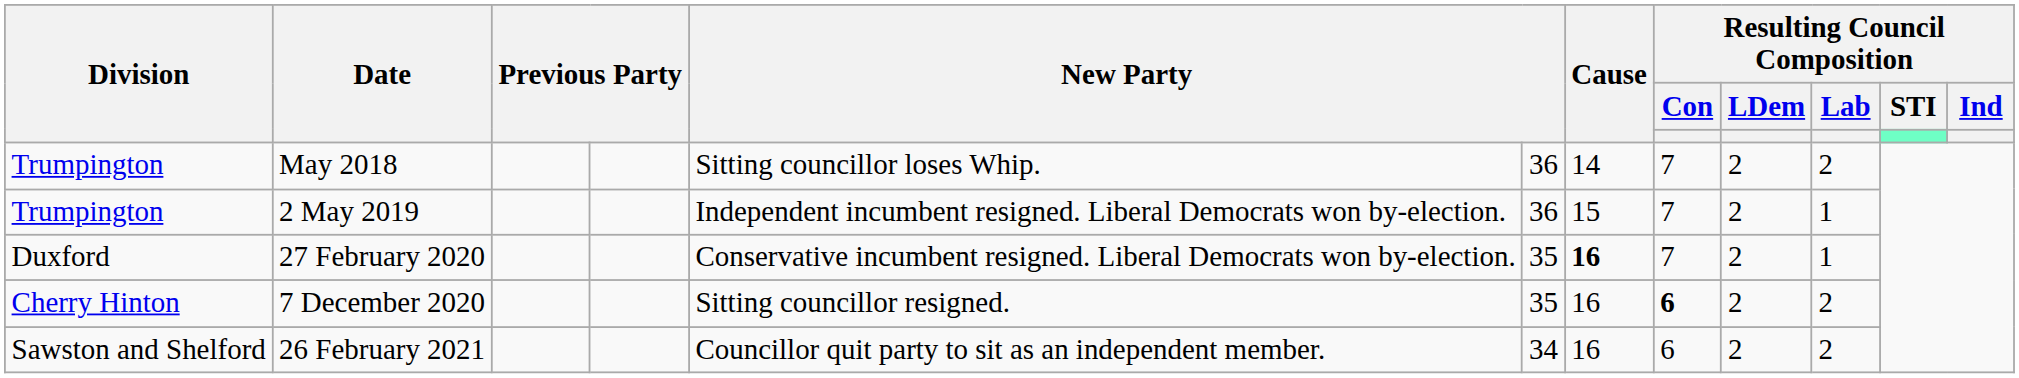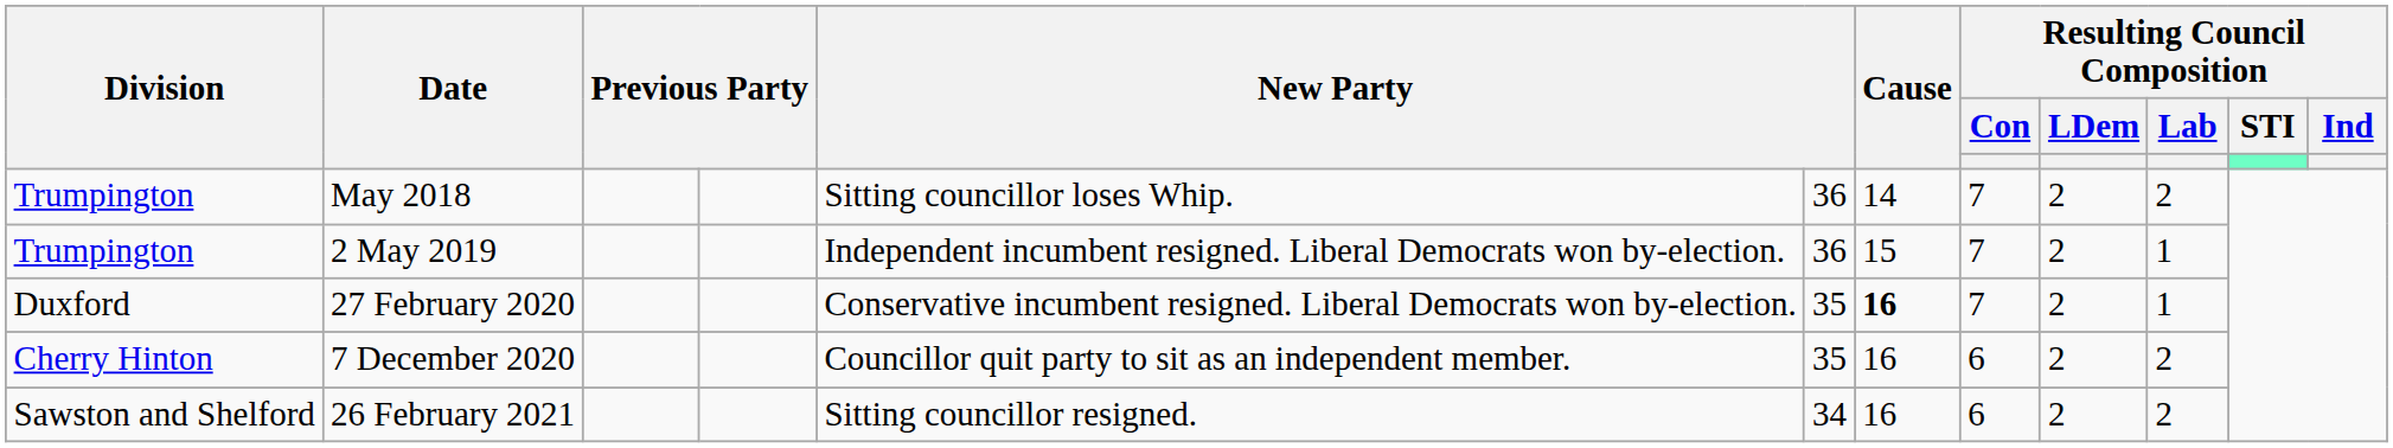7 December 2020 | column 5: Sitting councillor resigned. -> Councillor quit party to sit as an independent member.
7 December 2020 | Resulting Council Composition / Con: bold -> normal
26 February 2021 | column 5: Councillor quit party to sit as an independent member. -> Sitting councillor resigned.
